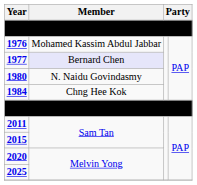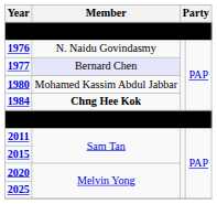1976 | Member: Mohamed Kassim Abdul Jabbar -> N. Naidu Govindasmy
1980 | Member: N. Naidu Govindasmy -> Mohamed Kassim Abdul Jabbar
1984 | Member: normal -> bold
